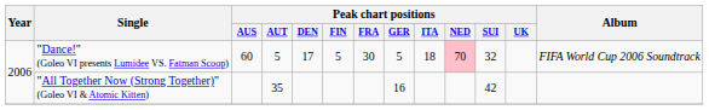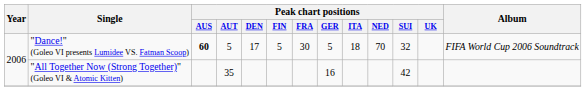"Dance!" (Goleo VI presents Lumidee VS. Fatman Scoop) | Peak chart positions / AUS: normal -> bold
"Dance!" (Goleo VI presents Lumidee VS. Fatman Scoop) | Peak chart positions / NED: pink background -> no background
